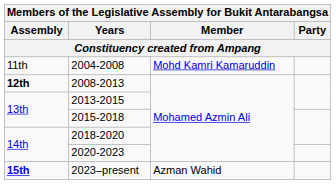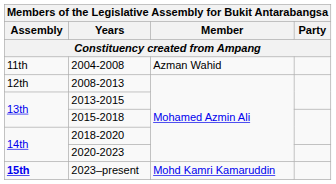2004-2008 | Member: Mohd Kamri Kamaruddin -> Azman Wahid
2008-2013 | Assembly: bold -> normal
2023–present | Member: Azman Wahid -> Mohd Kamri Kamaruddin
